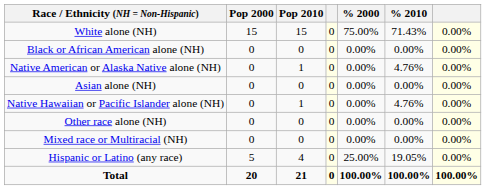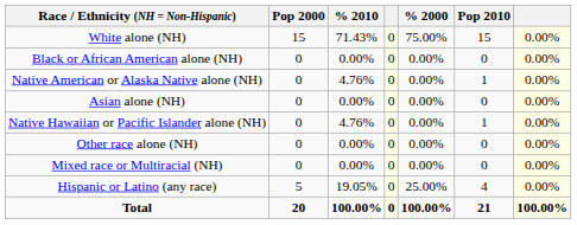columns swapped: Pop 2010 <-> % 2010
